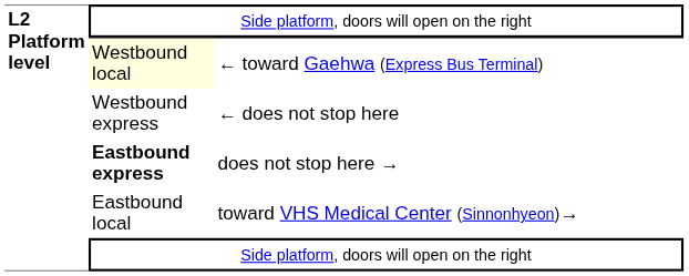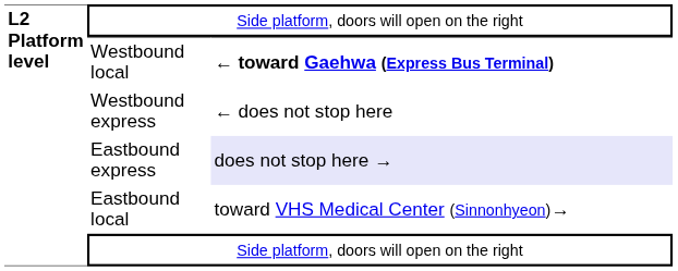Westbound local | column 2: lightyellow background -> no background
Westbound local | column 3: normal -> bold
Eastbound express | column 2: bold -> normal
Eastbound express | column 3: no background -> lavender background
